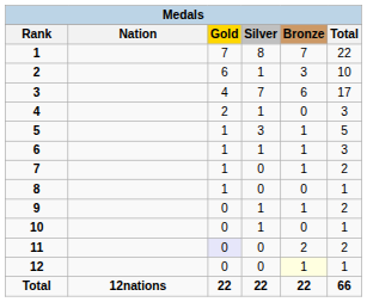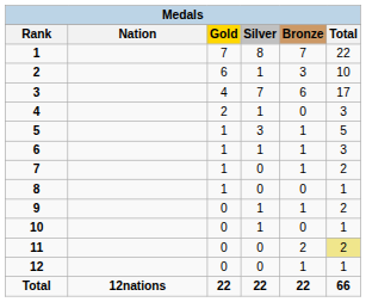11 | column 3: lavender background -> no background
11 | column 6: no background -> khaki background
12 | column 5: lightyellow background -> no background
